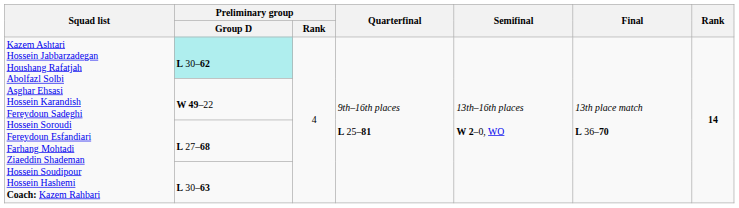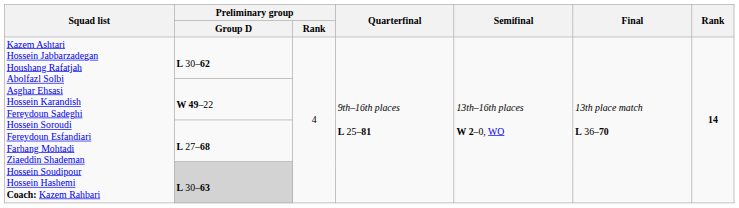L 30–62 | Preliminary group / Group D: paleturquoise background -> no background
L 30–63 | Preliminary group / Group D: no background -> lightgrey background
